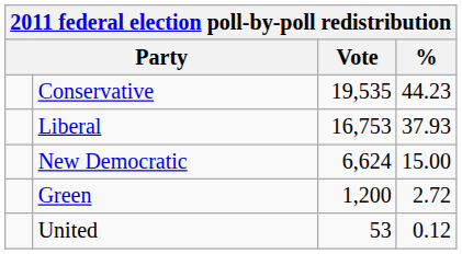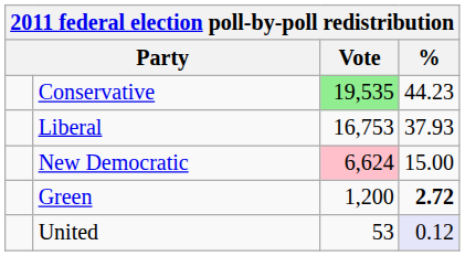Conservative | Vote: no background -> lightgreen background
New Democratic | Vote: no background -> pink background
Green | %: normal -> bold
United | %: no background -> lavender background
